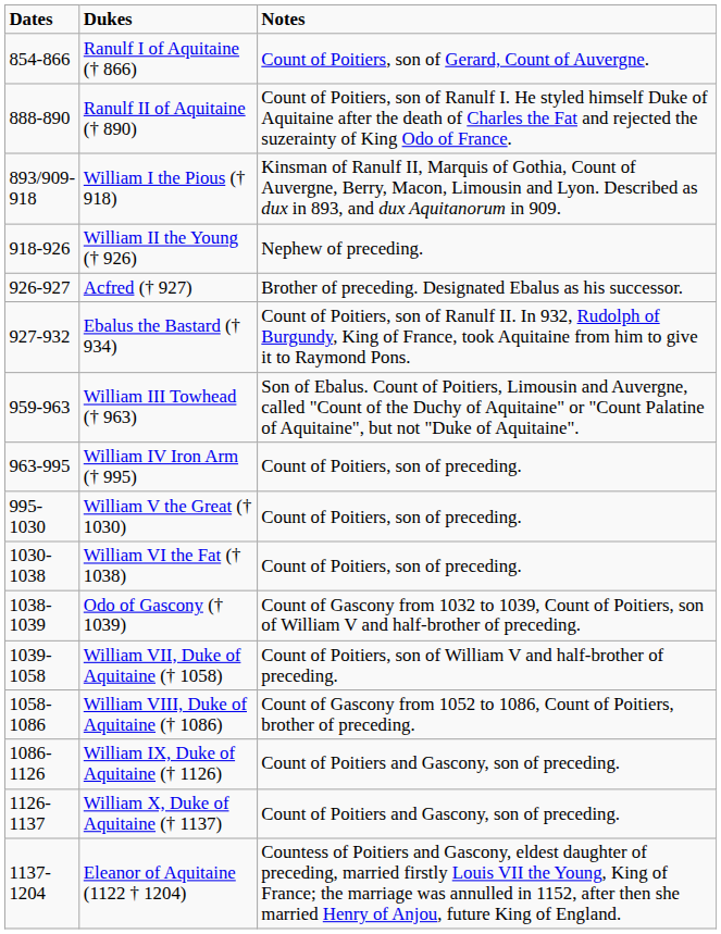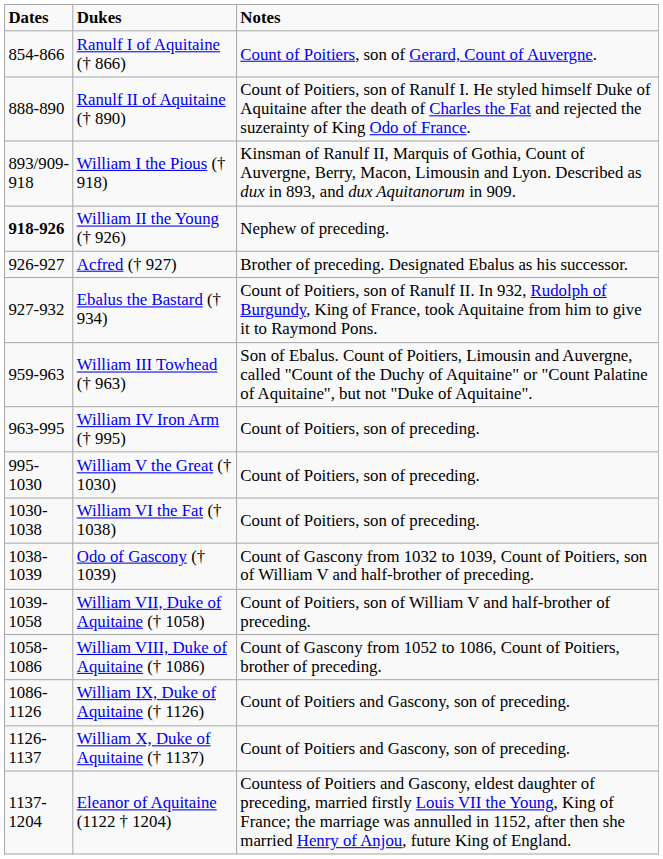William II the Young († 926) | Dates: normal -> bold
